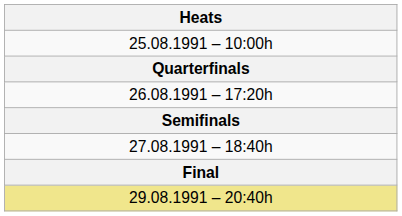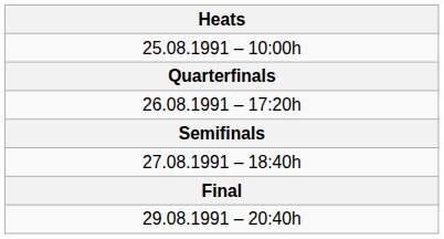row 8 | column 1: khaki background -> no background
